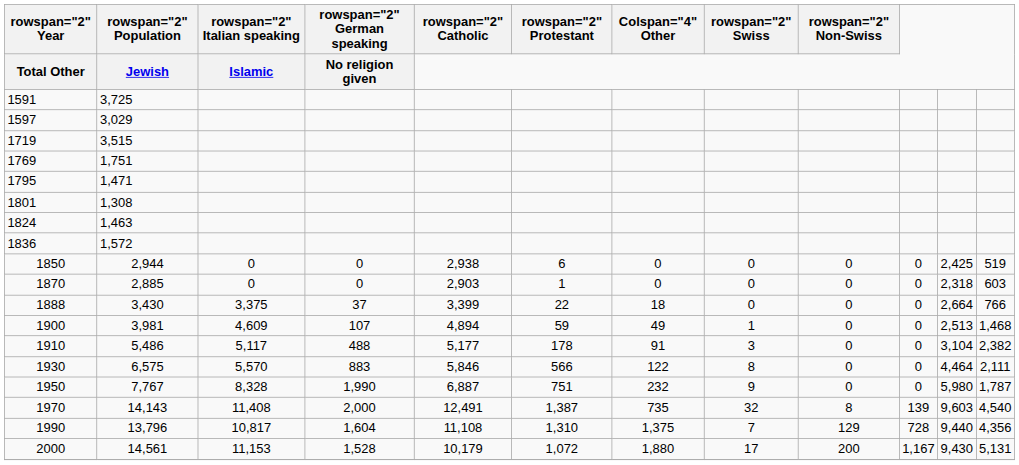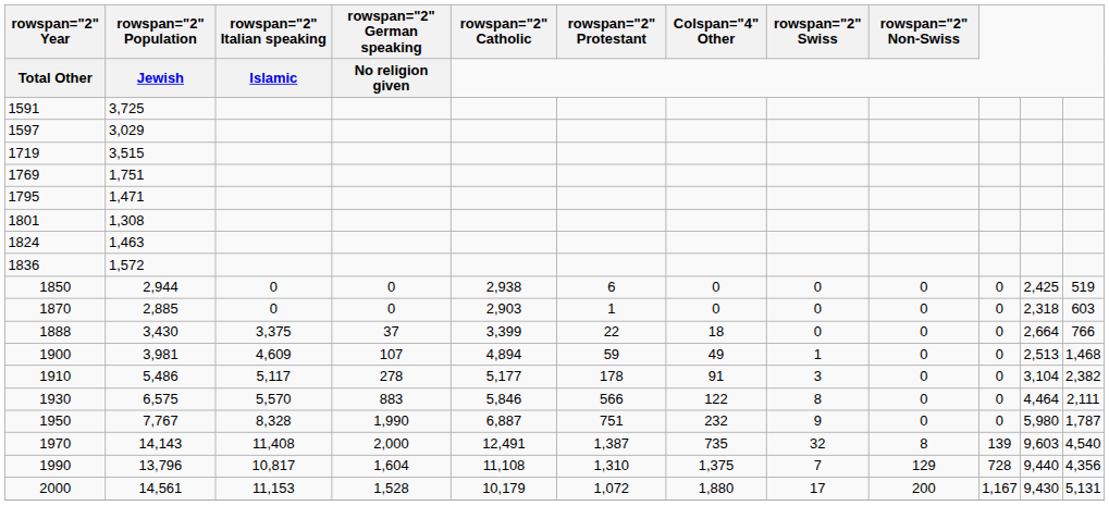1910 | rowspan="2" German speaking / No religion given: 488 -> 278
